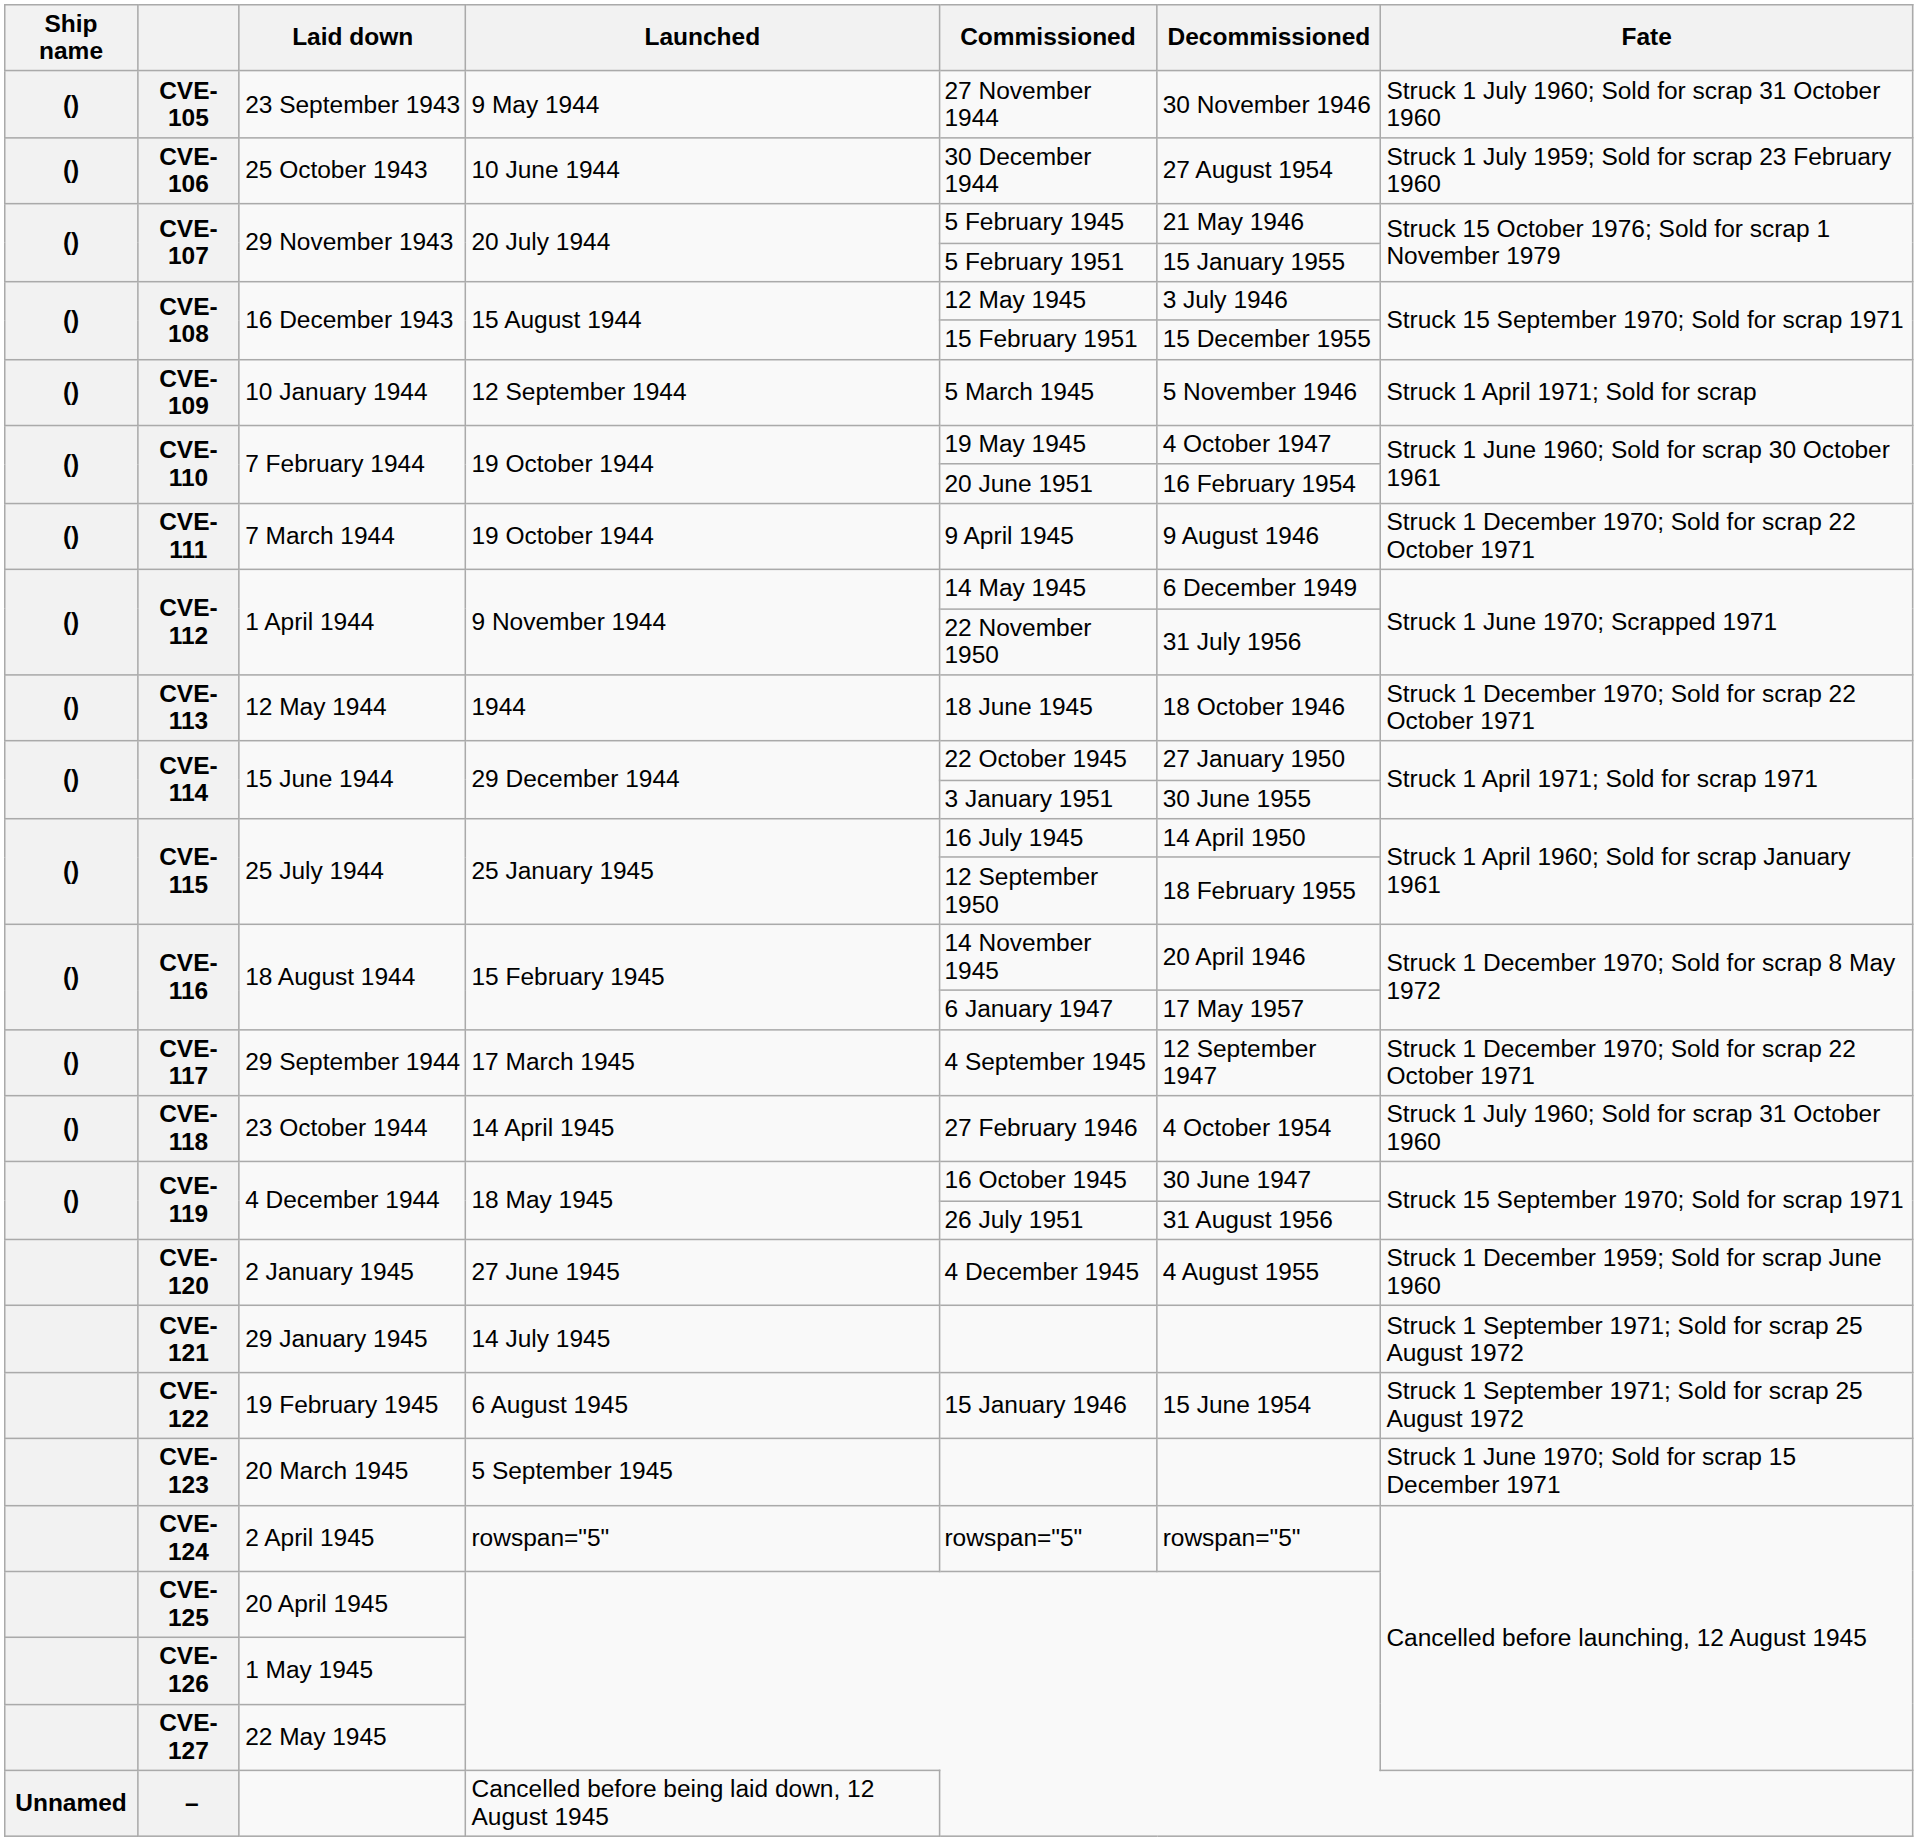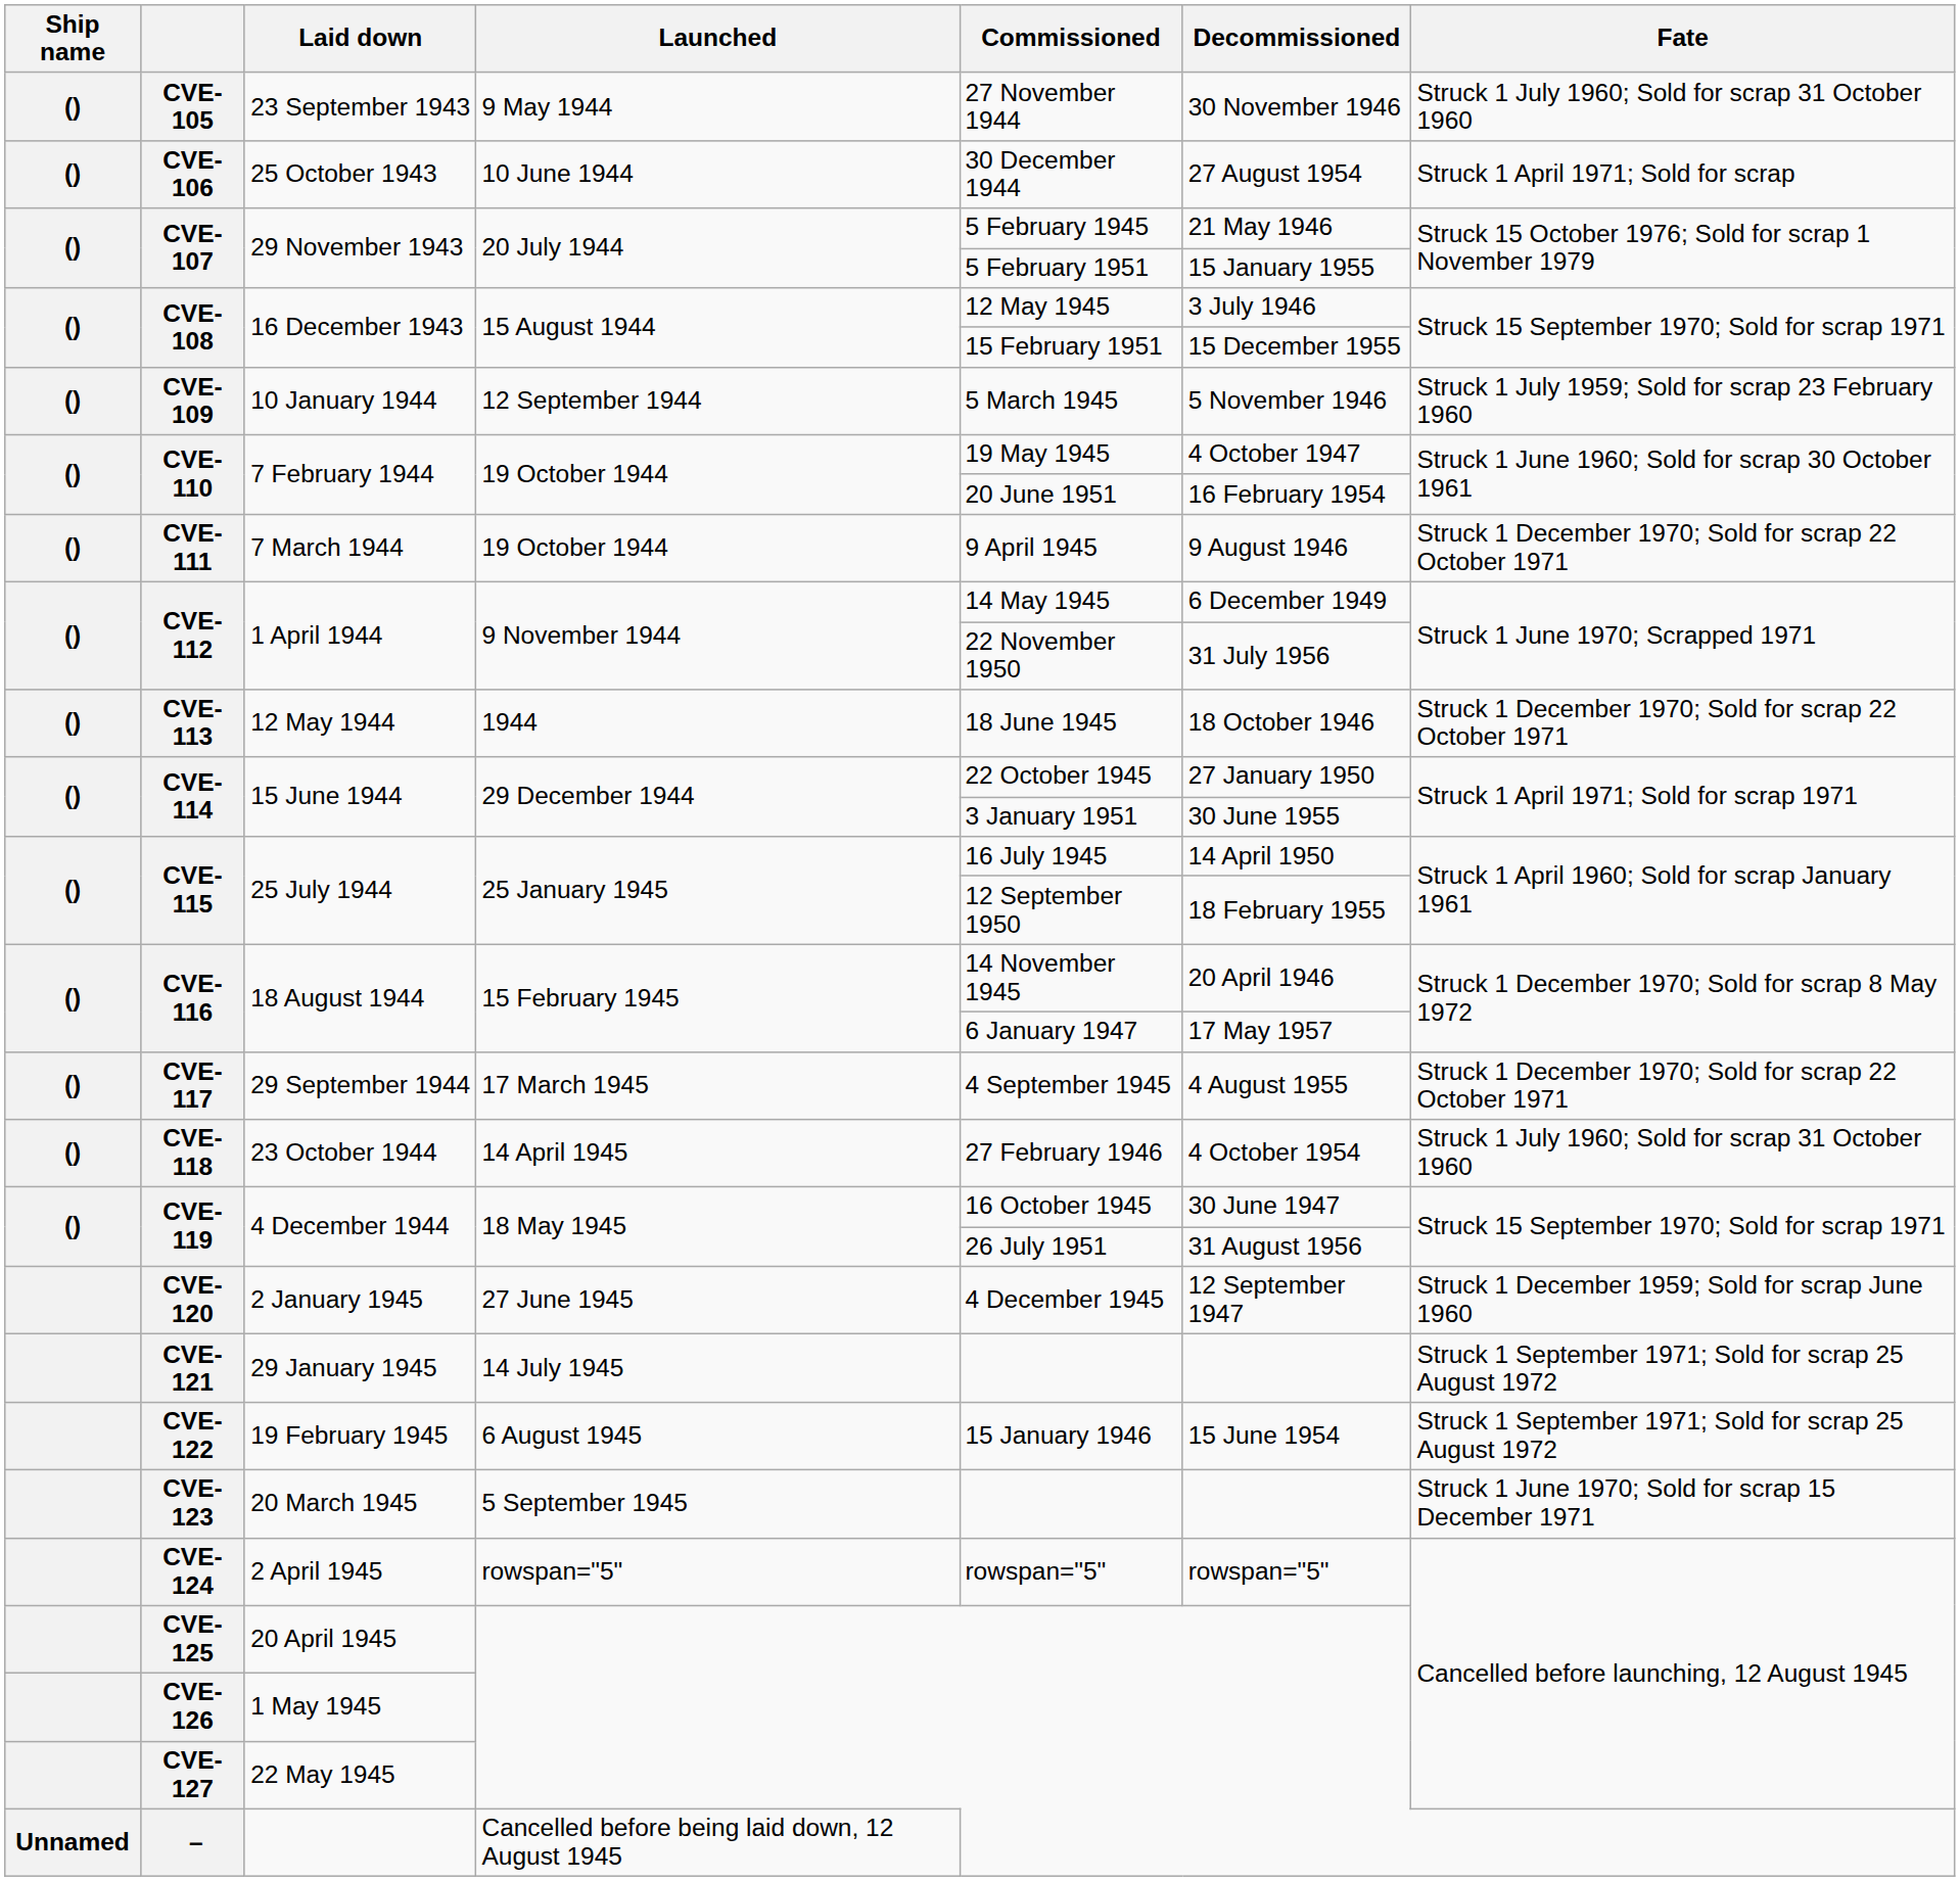CVE-106 | Fate: Struck 1 July 1959; Sold for scrap 23 February 1960 -> Struck 1 April 1971; Sold for scrap
CVE-109 | Fate: Struck 1 April 1971; Sold for scrap -> Struck 1 July 1959; Sold for scrap 23 February 1960
CVE-117 | Decommissioned: 12 September 1947 -> 4 August 1955
CVE-120 | Decommissioned: 4 August 1955 -> 12 September 1947
